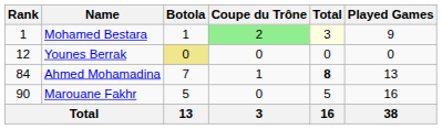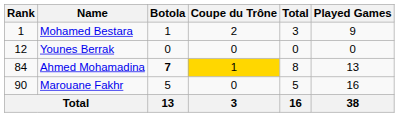Mohamed Bestara | Coupe du Trône: lightgreen background -> no background
Mohamed Bestara | Total: lightyellow background -> no background
Younes Berrak | Botola: khaki background -> no background
Ahmed Mohamadina | Botola: normal -> bold
Ahmed Mohamadina | Coupe du Trône: no background -> gold background
Ahmed Mohamadina | Total: bold -> normal
